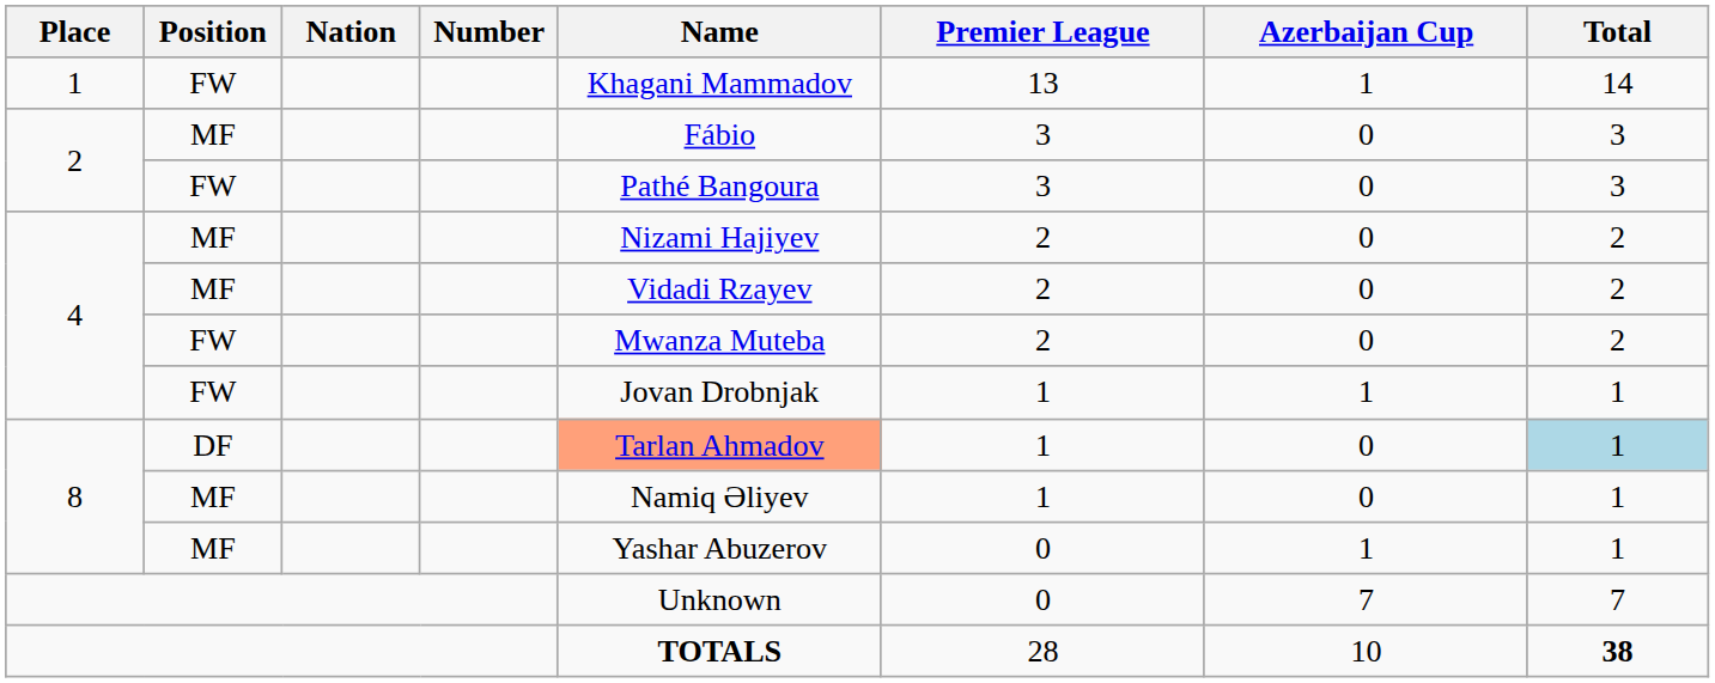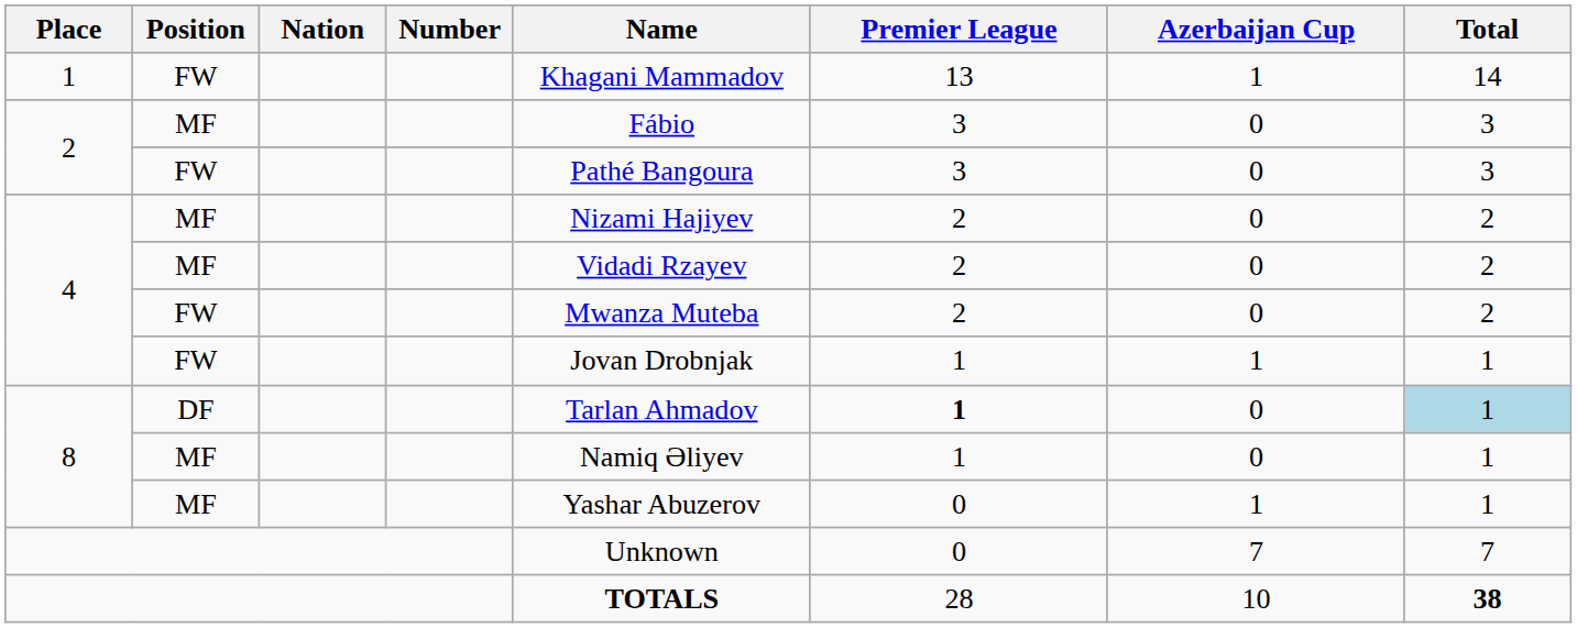8 / DF | Name: lightsalmon background -> no background
8 / DF | Premier League: normal -> bold
